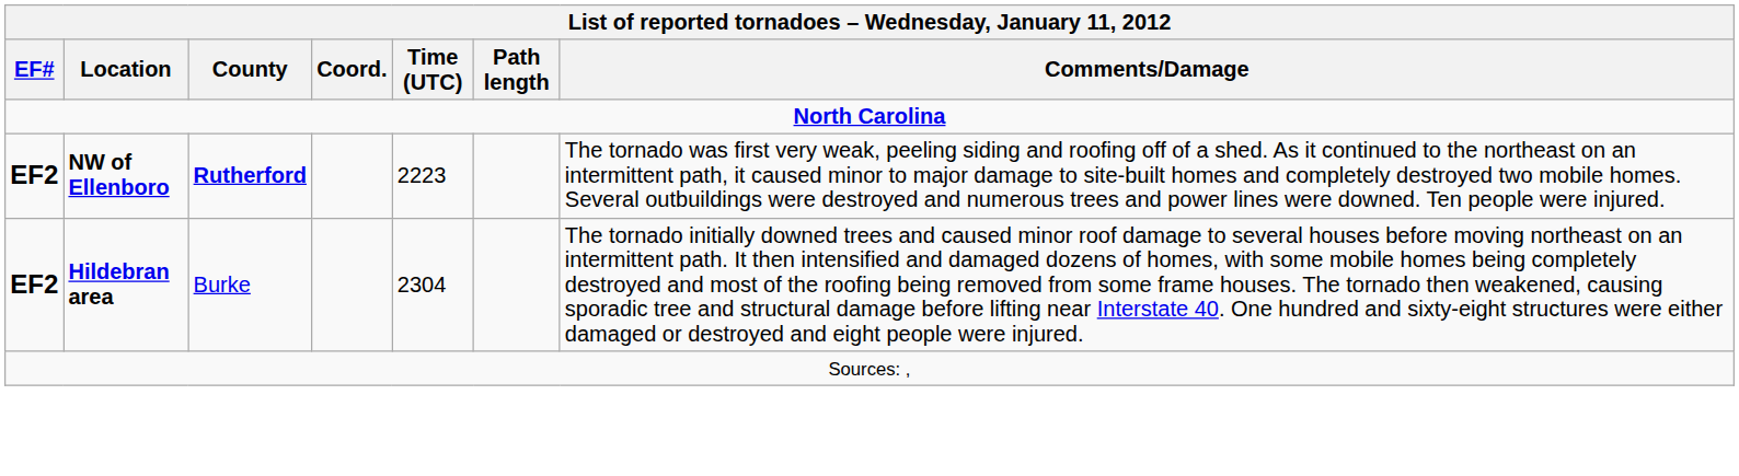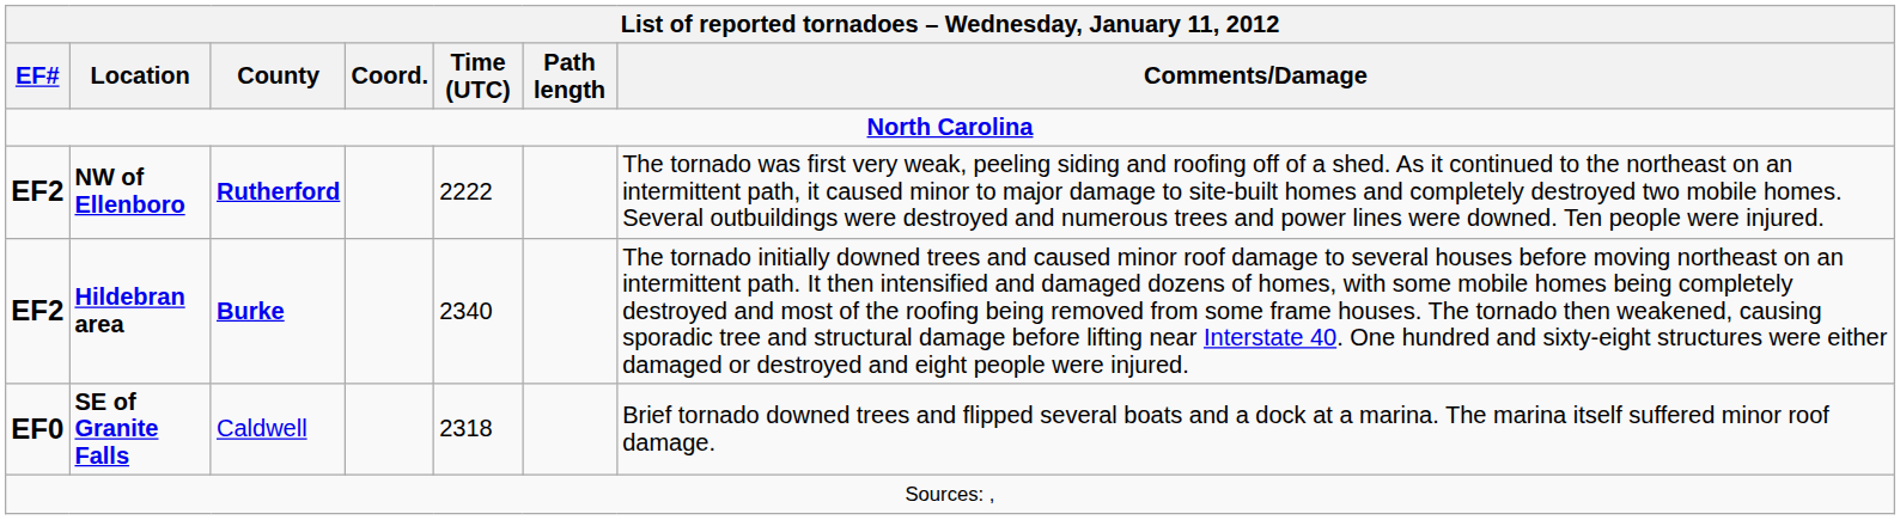NW of Ellenboro | Time (UTC): 2223 -> 2222
Hildebran area | County: normal -> bold
Hildebran area | Time (UTC): 2304 -> 2340
+ row: EF0 | SE of Granite Falls | Caldwell | 2318 | Brief tornado downed trees and flipped several boats and a dock at a marina. The marina itself suffered minor roof damage.
